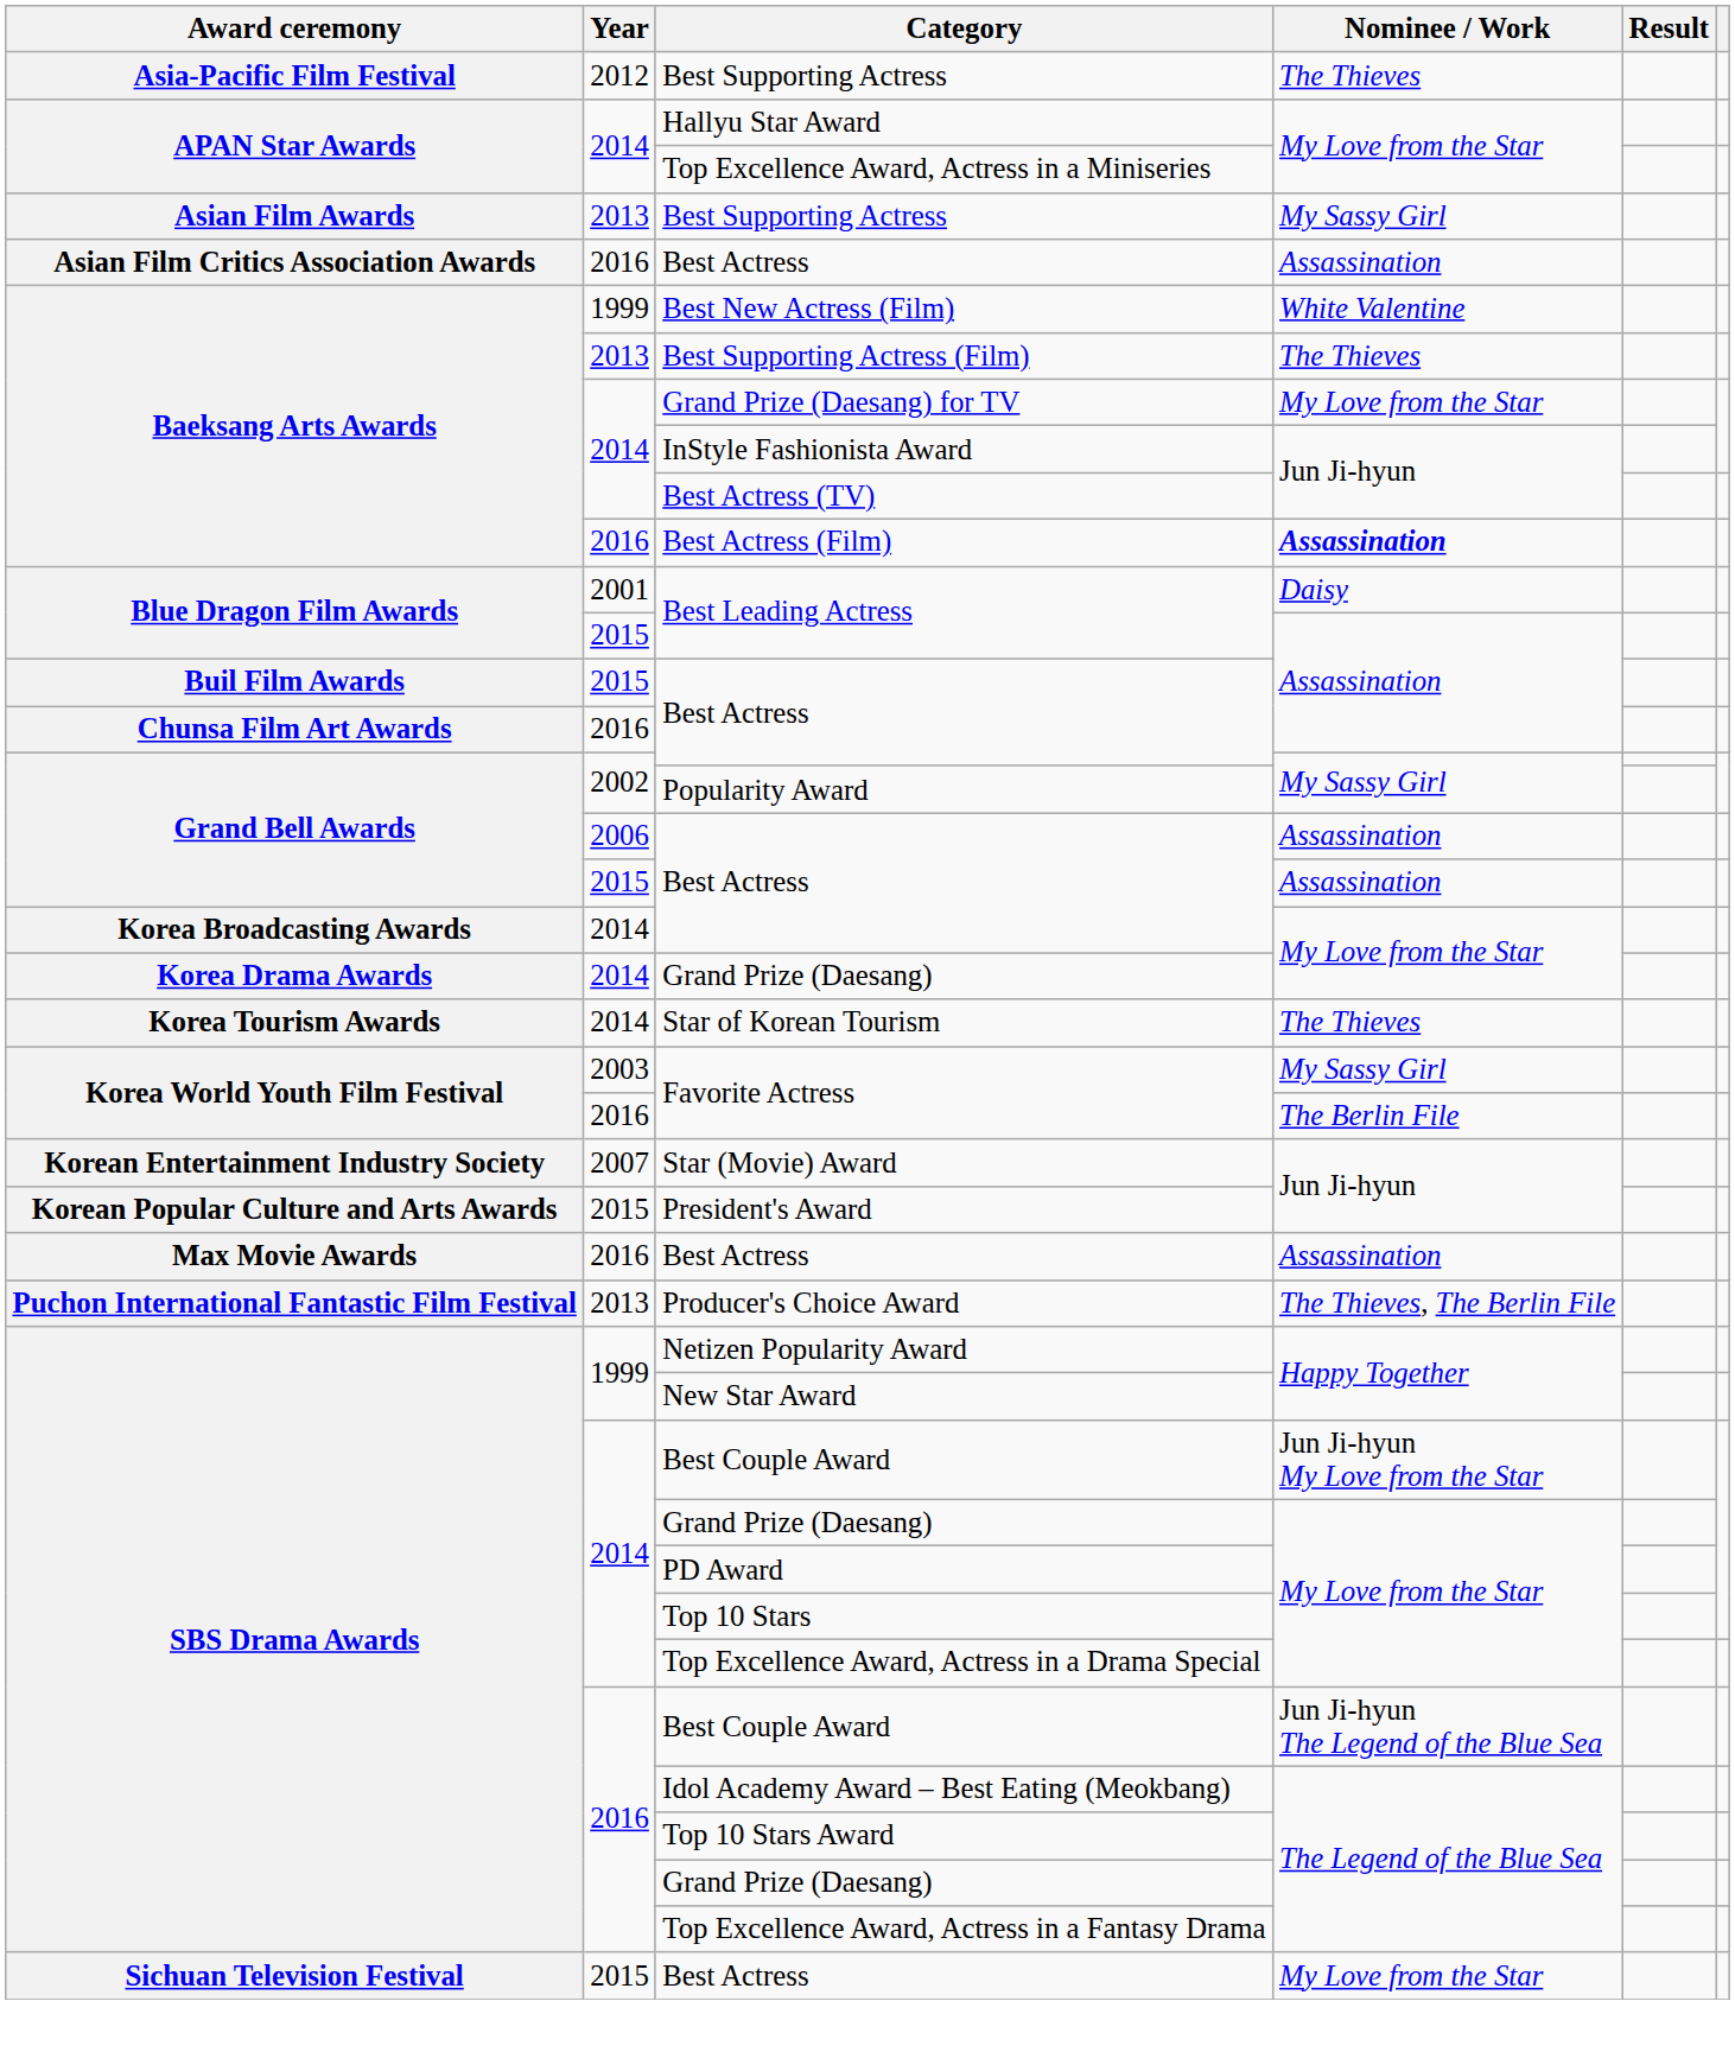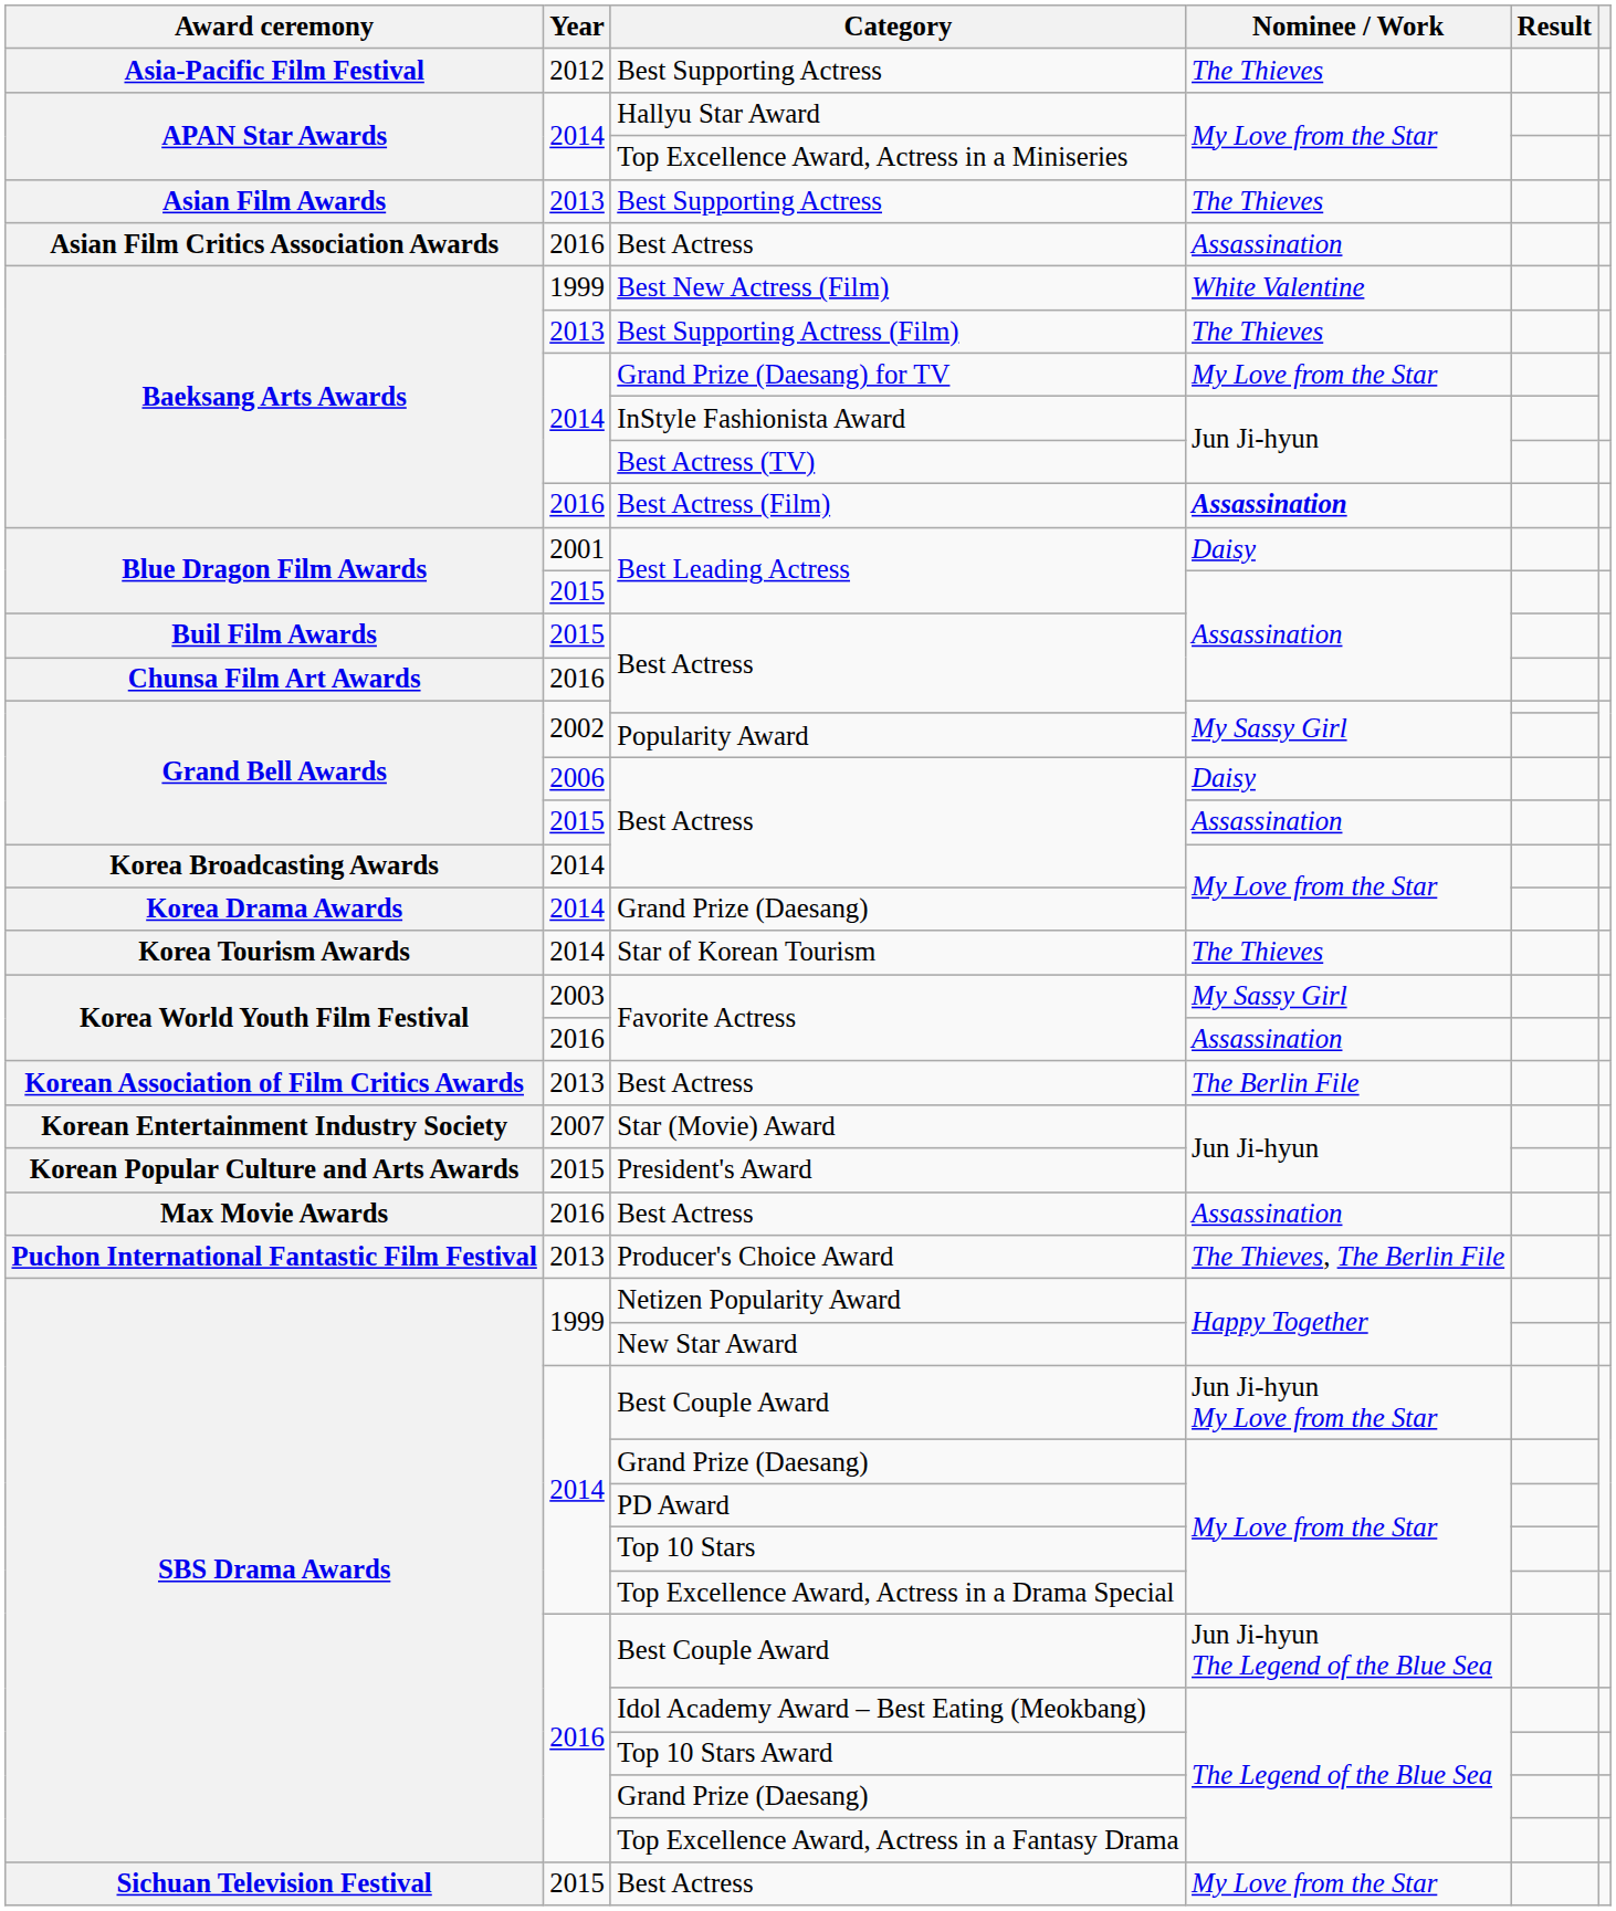2013 / Best Supporting Actress | Nominee / Work: My Sassy Girl -> The Thieves
2006 / Best Actress | Nominee / Work: Assassination -> Daisy
2016 / Favorite Actress | Nominee / Work: The Berlin File -> Assassination
+ row: Korean Association of Film Critics Awards | 2013 | Best Actress | The Berlin File
